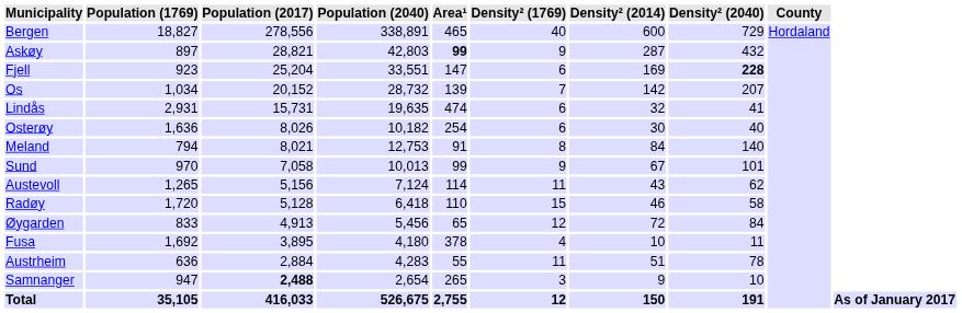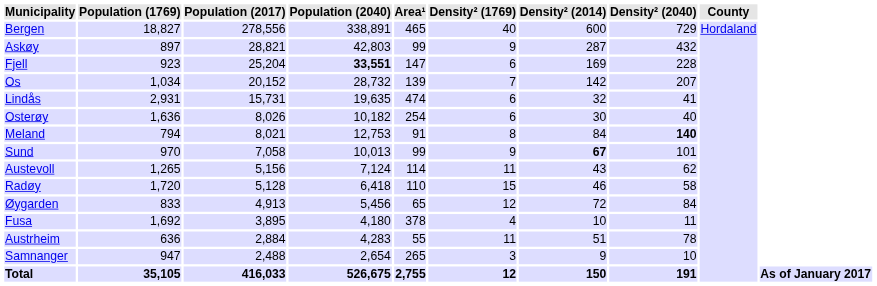Askøy | Area¹: bold -> normal
Fjell | Population (2040): normal -> bold
Fjell | Density² (2040): bold -> normal
Meland | Density² (2040): normal -> bold
Sund | Density² (2014): normal -> bold
Samnanger | Population (2017): bold -> normal
